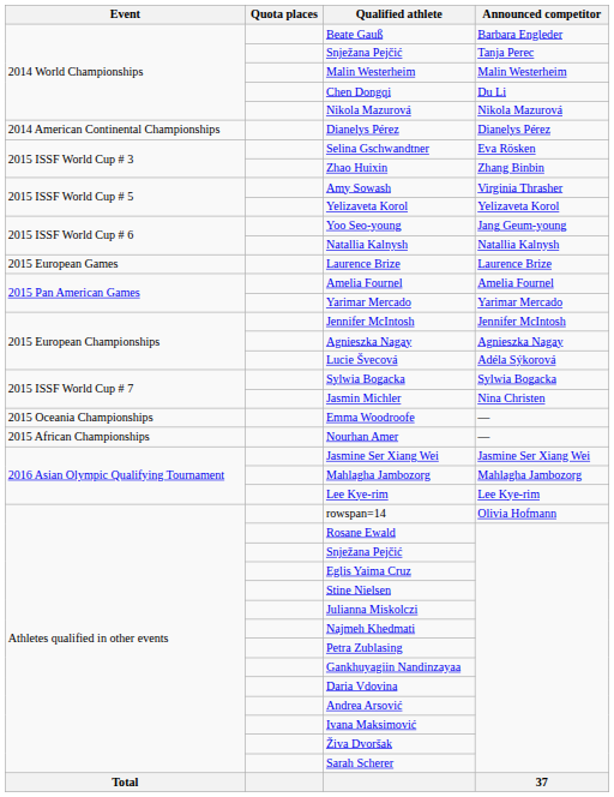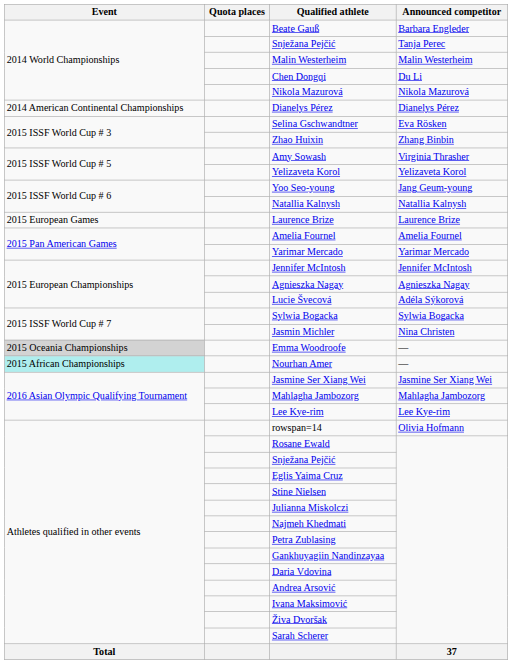Emma Woodroofe | Event: no background -> lightgrey background
Nourhan Amer | Event: no background -> paleturquoise background
